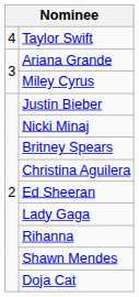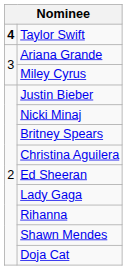Taylor Swift | column 1: normal -> bold
